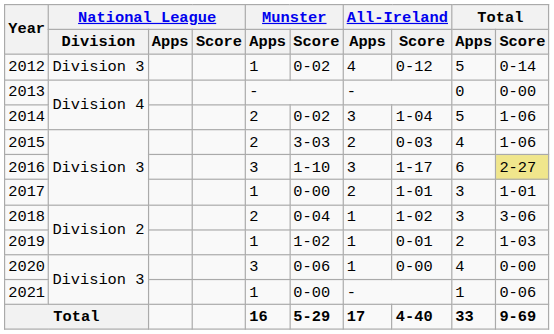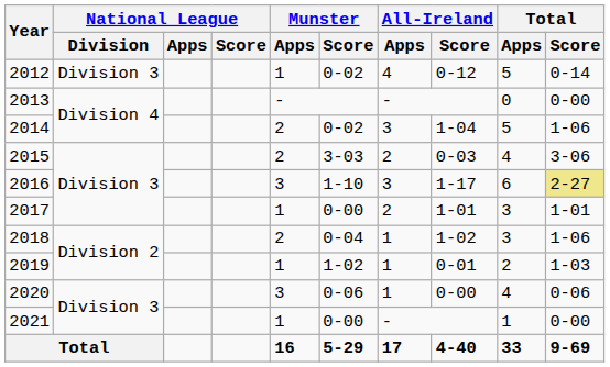2015 | Total / Score: 1-06 -> 3-06
2018 | Total / Score: 3-06 -> 1-06
2020 | Total / Score: 0-00 -> 0-06
2021 | Total / Score: 0-06 -> 0-00
